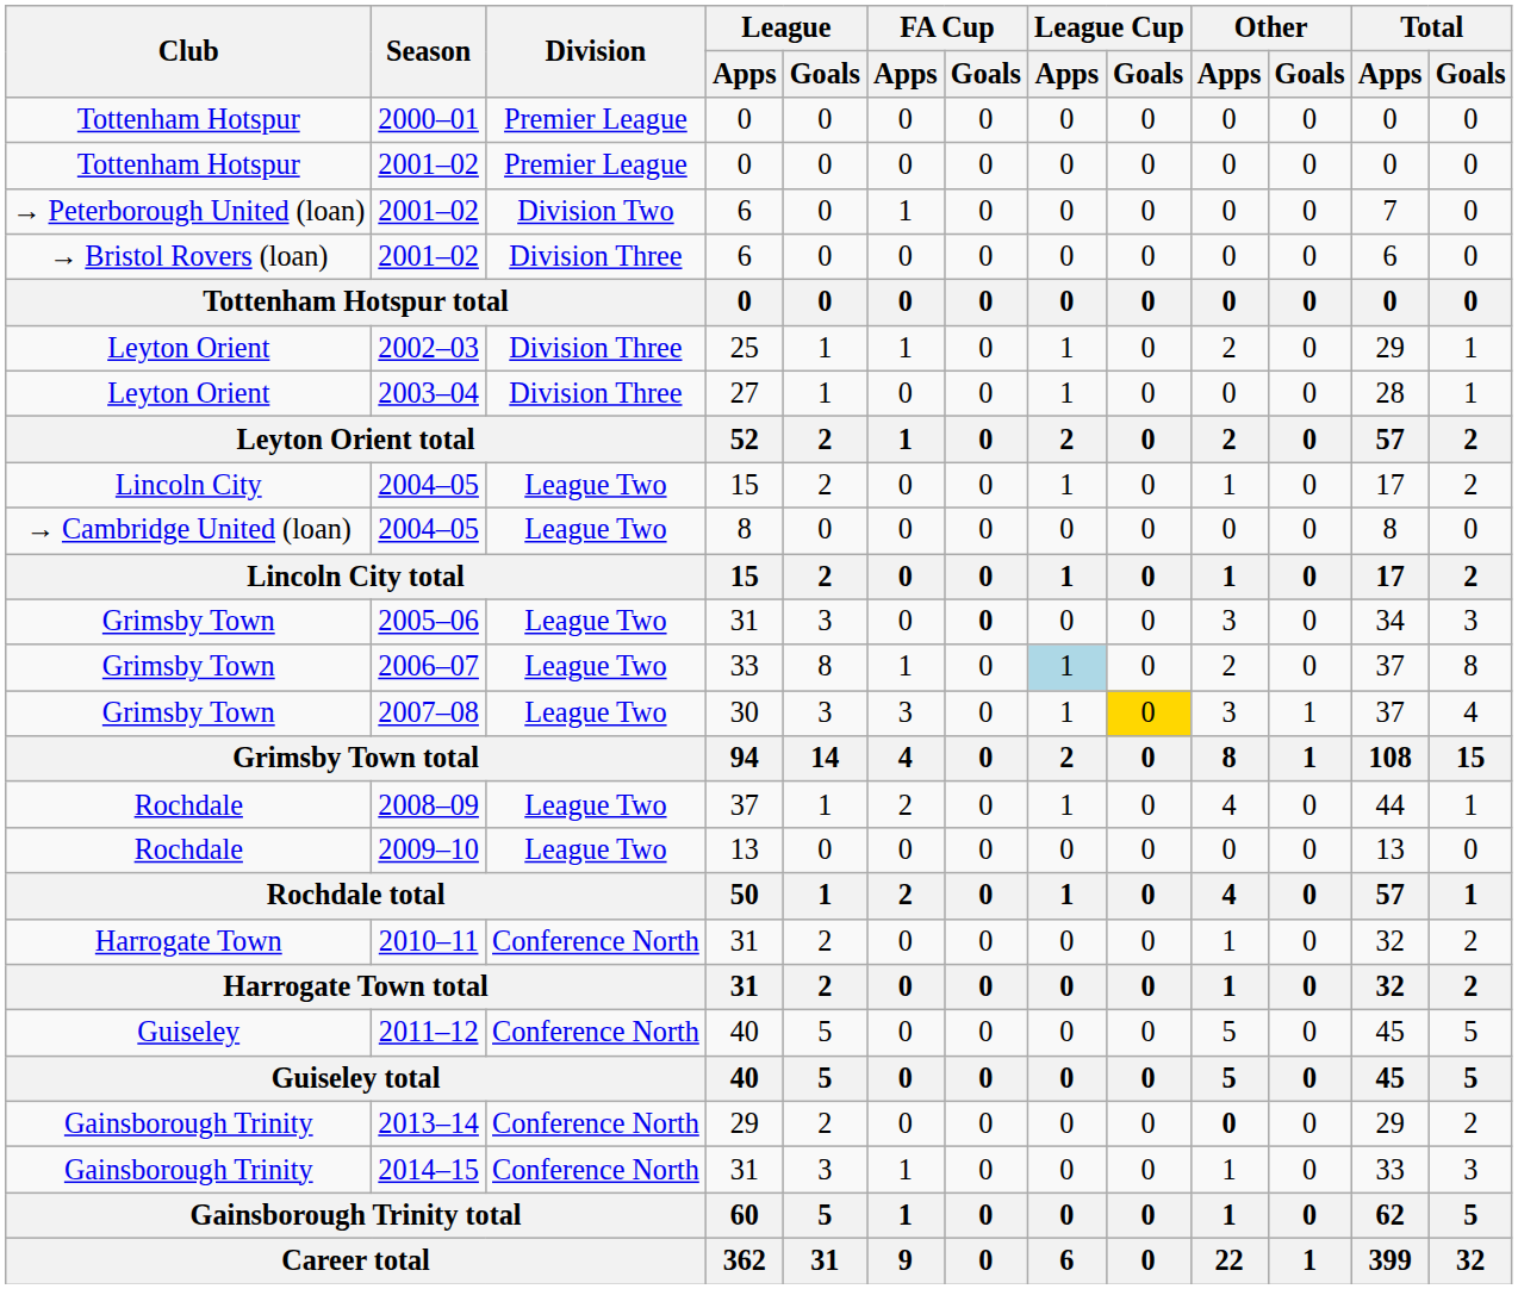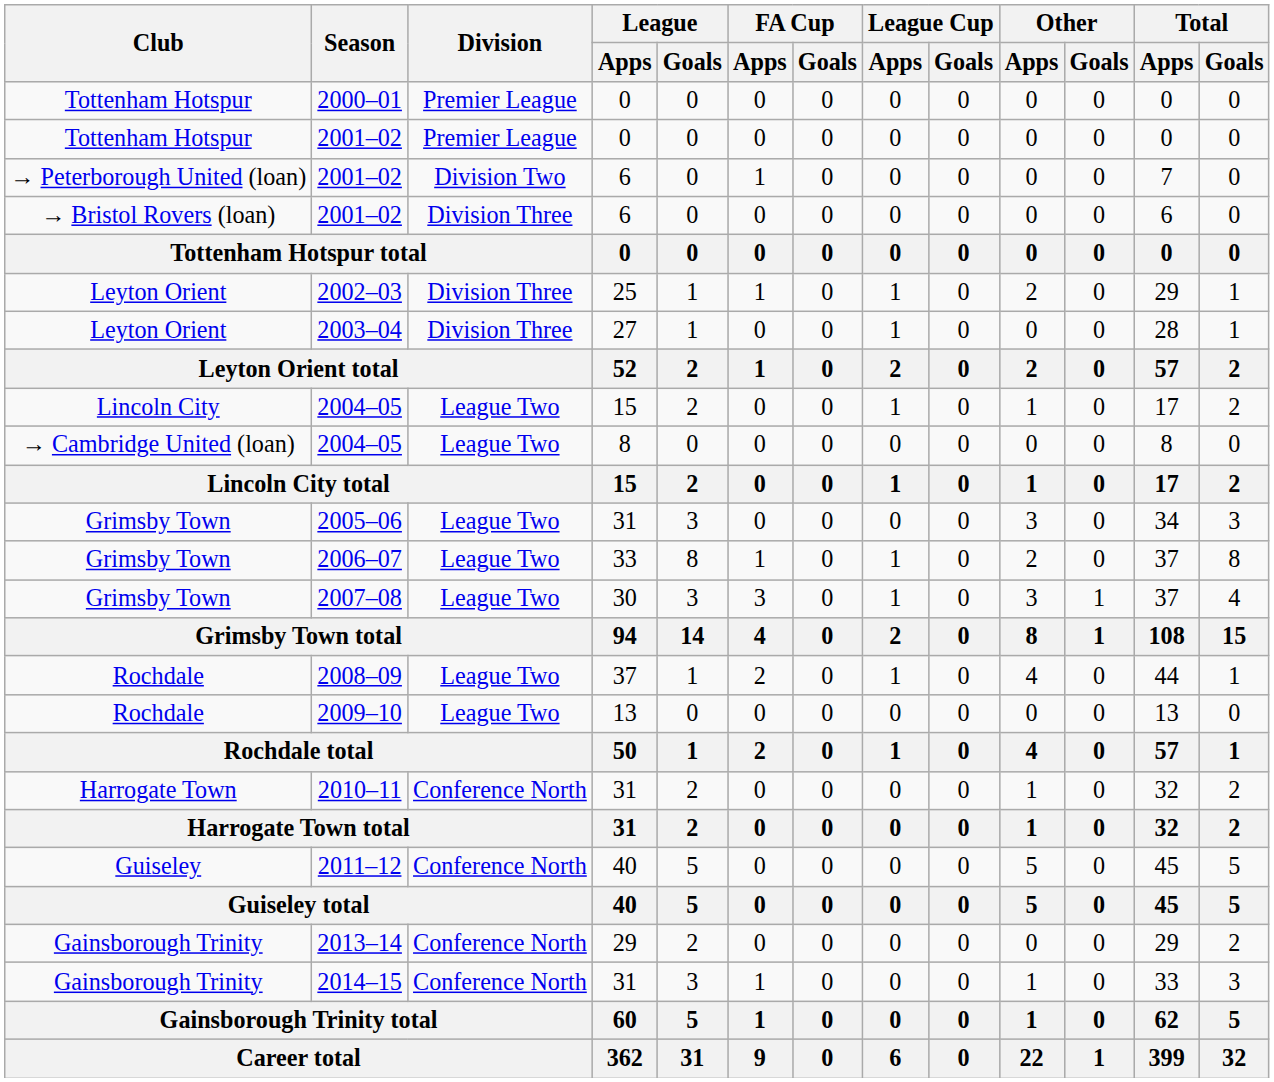2005–06 | FA Cup / Goals: bold -> normal
2006–07 | League Cup / Apps: lightblue background -> no background
2007–08 | League Cup / Goals: gold background -> no background
2013–14 | Other / Apps: bold -> normal
